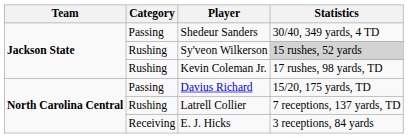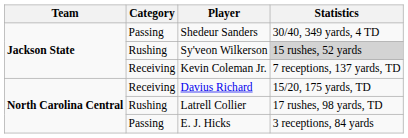Kevin Coleman Jr. | Category: Rushing -> Receiving
Kevin Coleman Jr. | Statistics: 17 rushes, 98 yards, TD -> 7 receptions, 137 yards, TD
Davius Richard | Category: Passing -> Receiving
Latrell Collier | Statistics: 7 receptions, 137 yards, TD -> 17 rushes, 98 yards, TD
E. J. Hicks | Category: Receiving -> Passing
